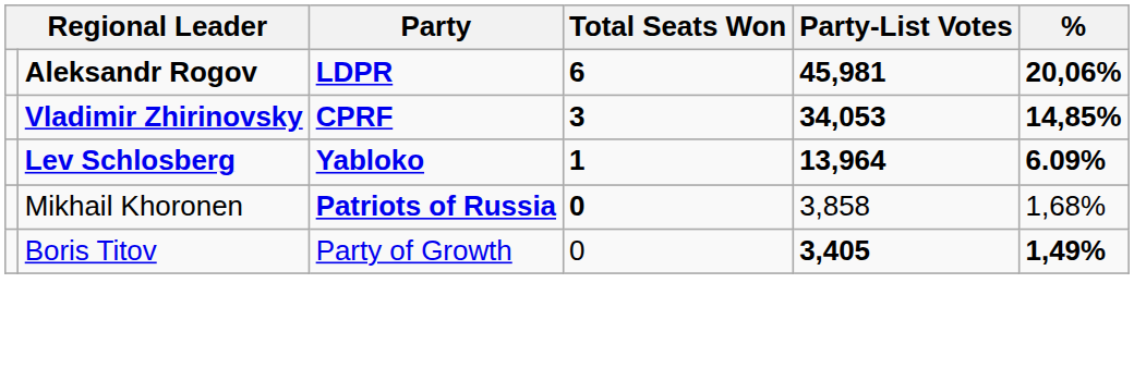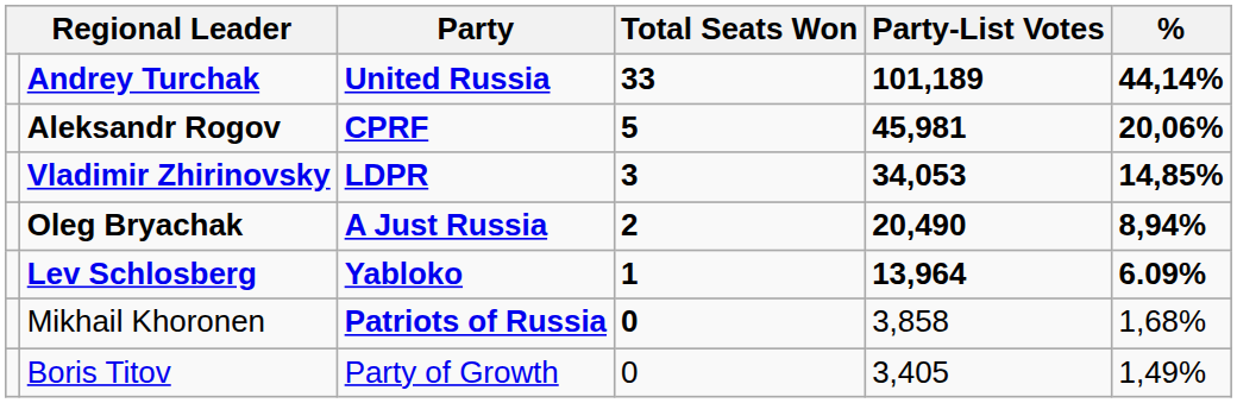+ row: Andrey Turchak | United Russia | 33 | 101,189 | 44,14%
Aleksandr Rogov | Party: LDPR -> CPRF
Aleksandr Rogov | Total Seats Won: 6 -> 5
Vladimir Zhirinovsky | Party: CPRF -> LDPR
+ row: Oleg Bryachak | A Just Russia | 2 | 20,490 | 8,94%
Boris Titov | Party-List Votes: bold -> normal
Boris Titov | %: bold -> normal
